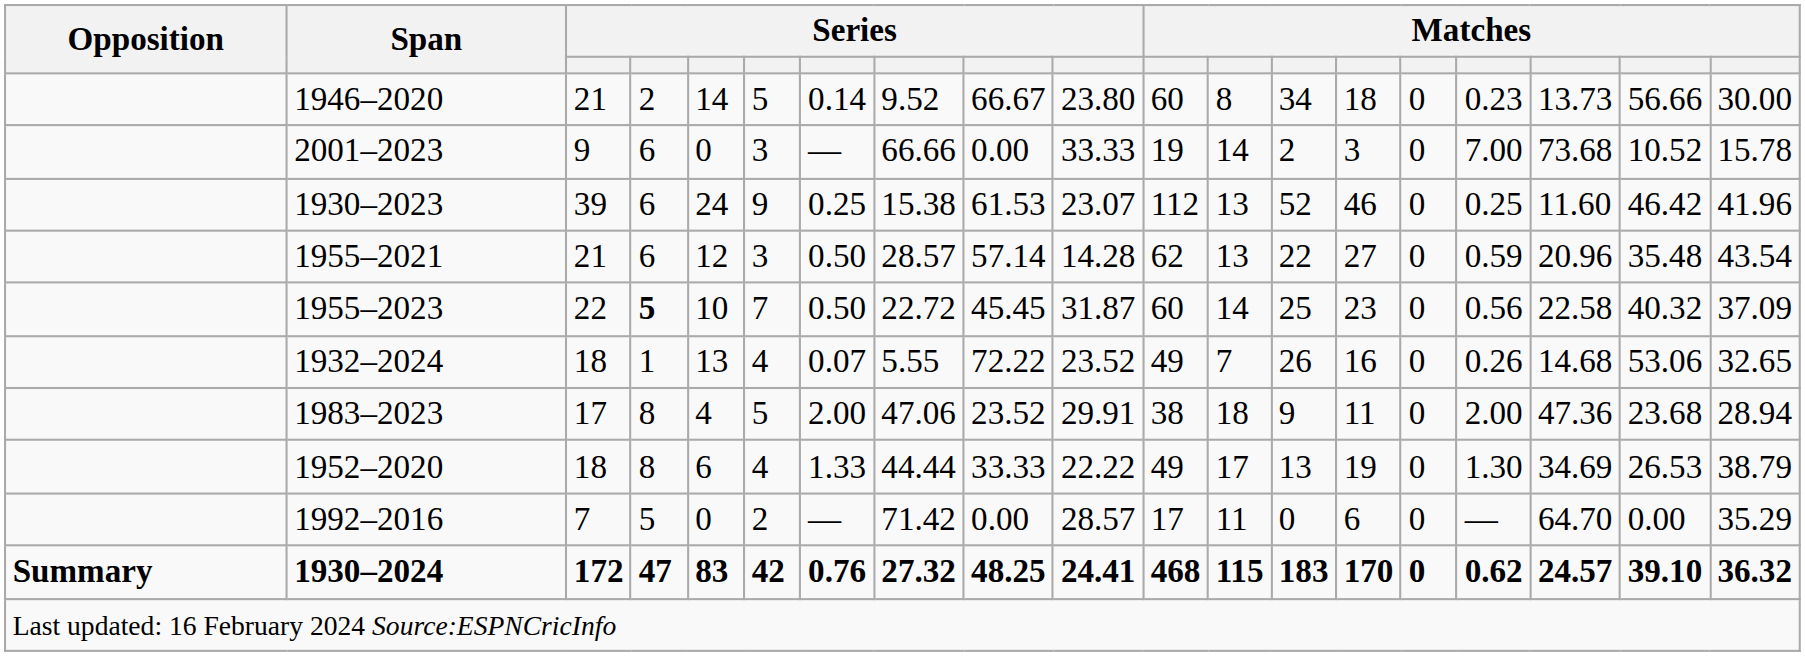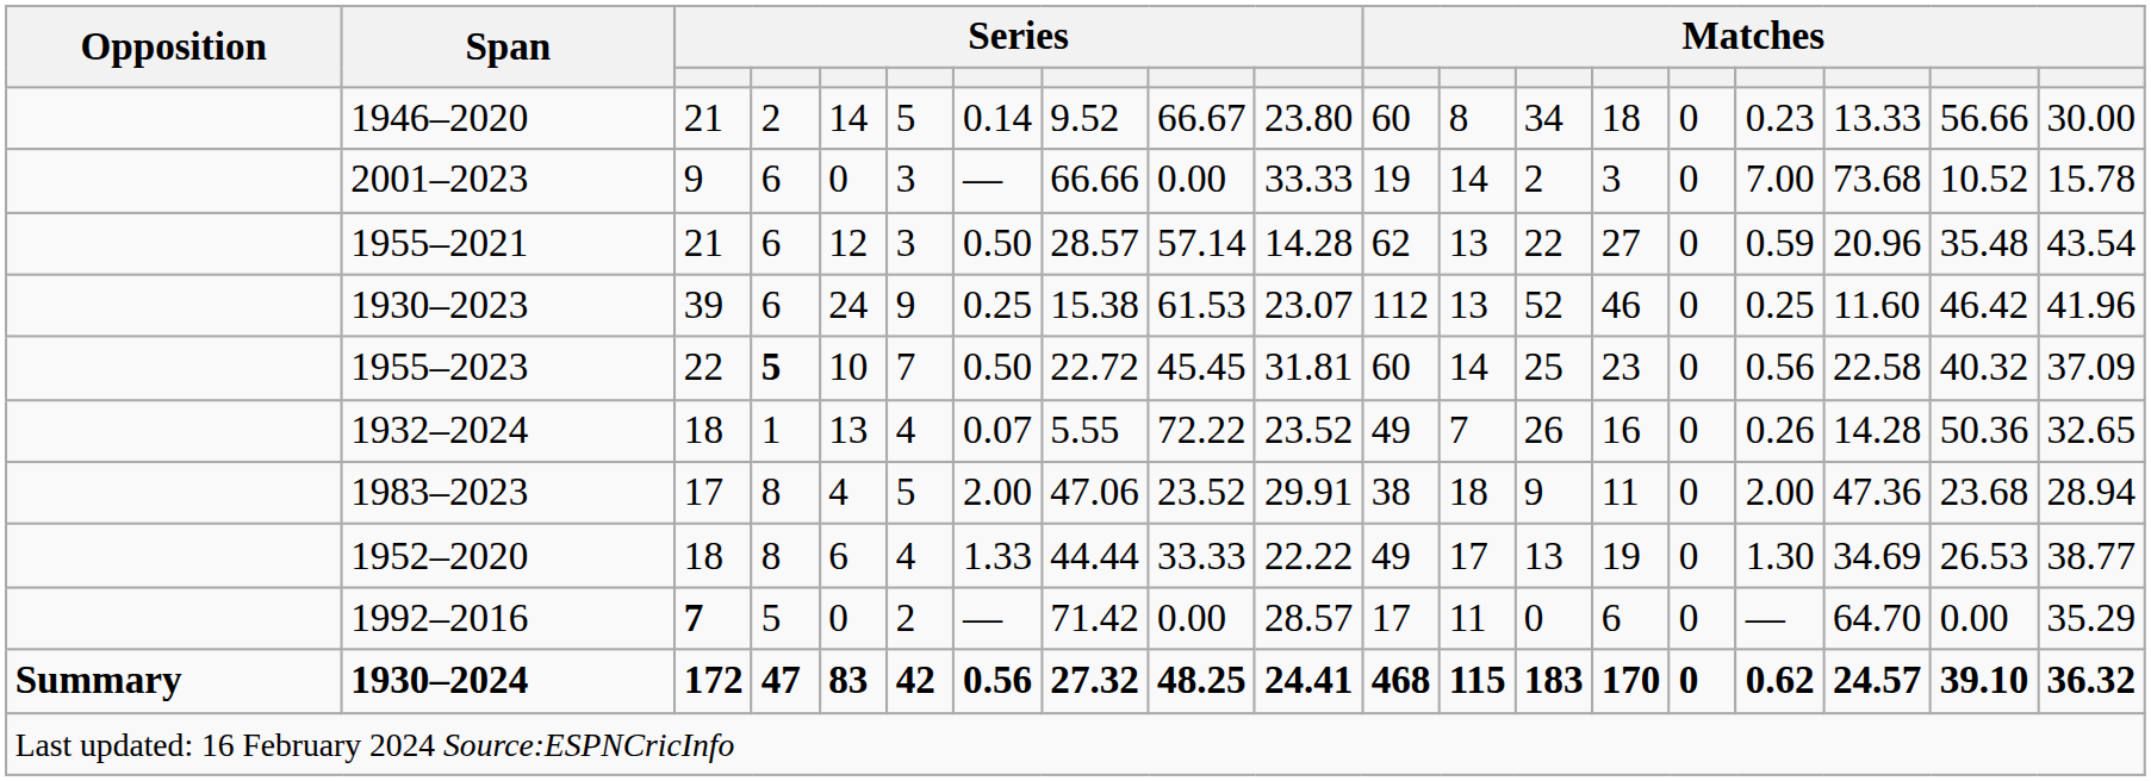1946–2020 | column 17: 13.73 -> 13.33
rows swapped: 1930–2023 <-> 1955–2021
1955–2023 | column 10: 31.87 -> 31.81
1932–2024 | column 17: 14.68 -> 14.28
1932–2024 | column 18: 53.06 -> 50.36
1952–2020 | column 19: 38.79 -> 38.77
1992–2016 | column 3: normal -> bold
1930–2024 | column 7: 0.76 -> 0.56
